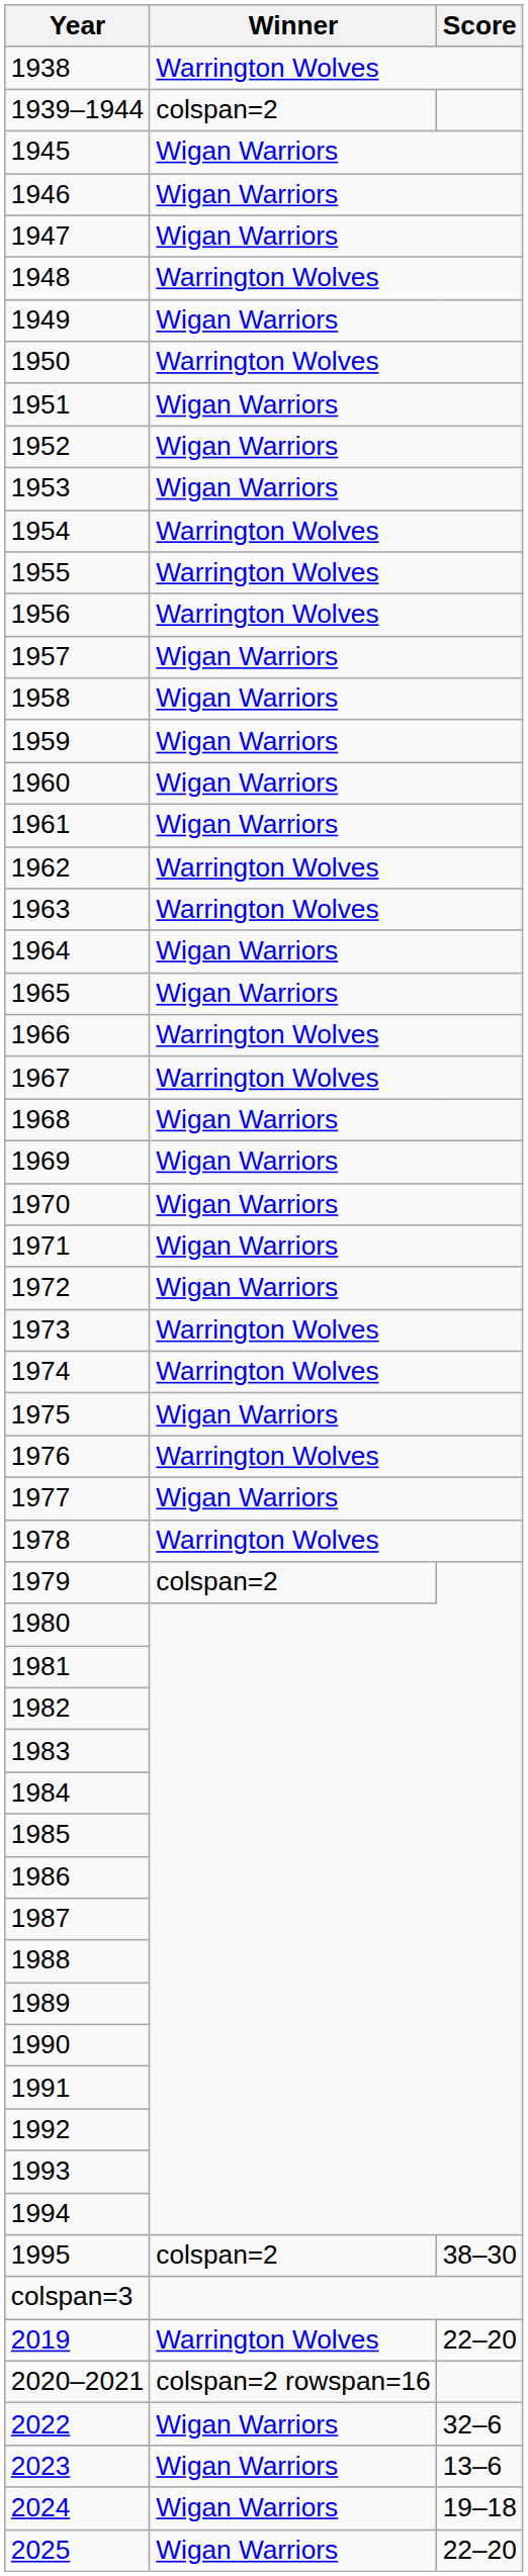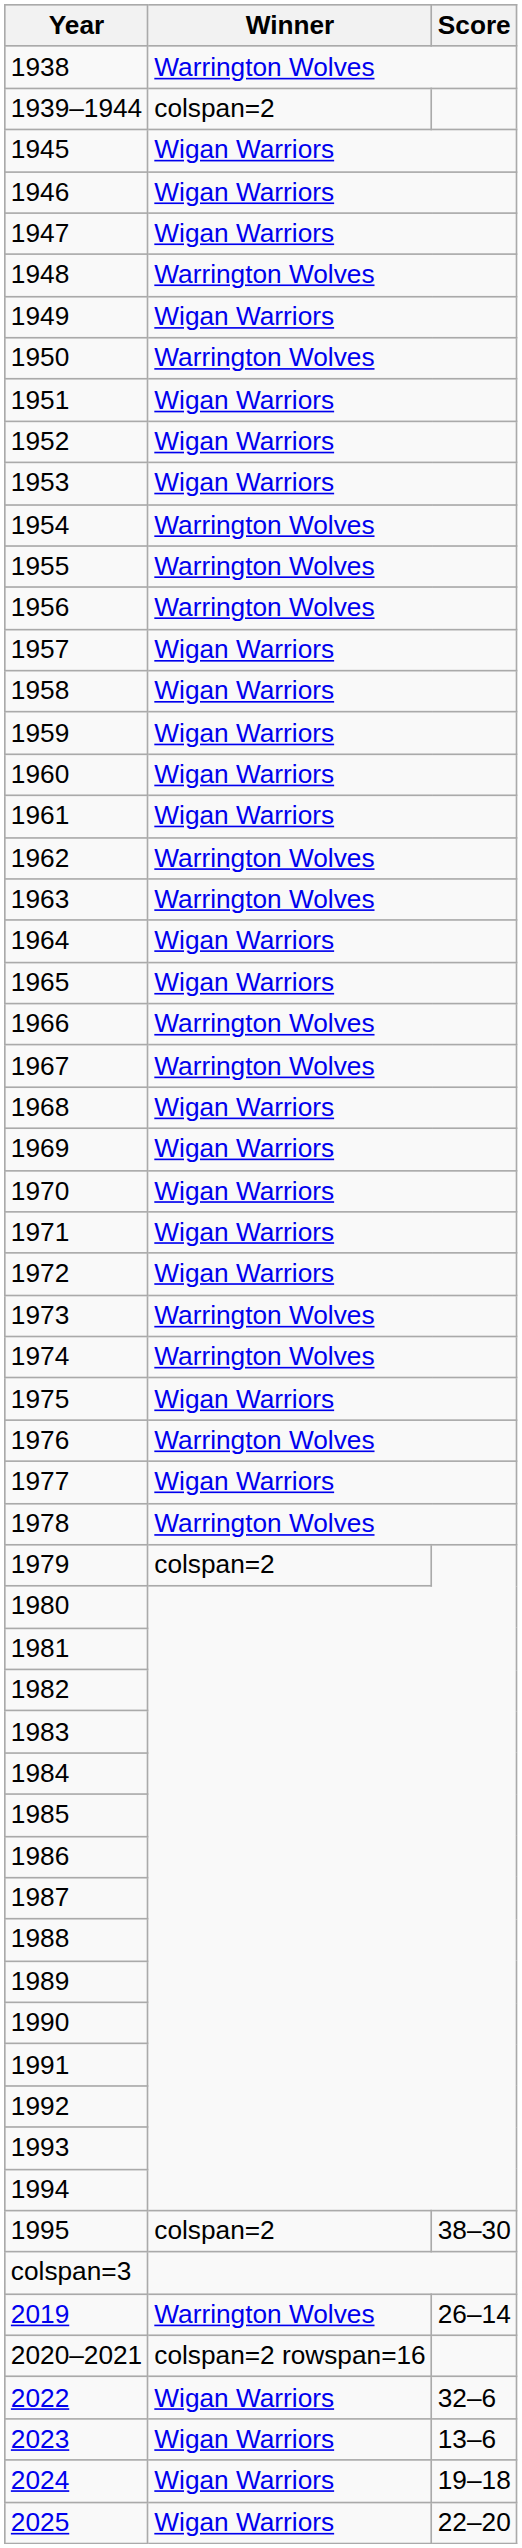2019 | Score: 22–20 -> 26–14
